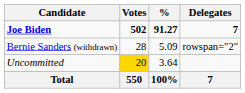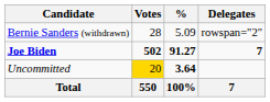rows swapped: Joe Biden <-> Bernie Sanders (withdrawn)
Uncommitted | %: normal -> bold
